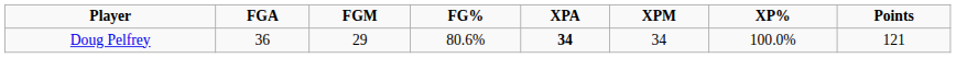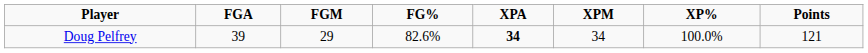Doug Pelfrey | FGA: 36 -> 39
Doug Pelfrey | FG%: 80.6% -> 82.6%
